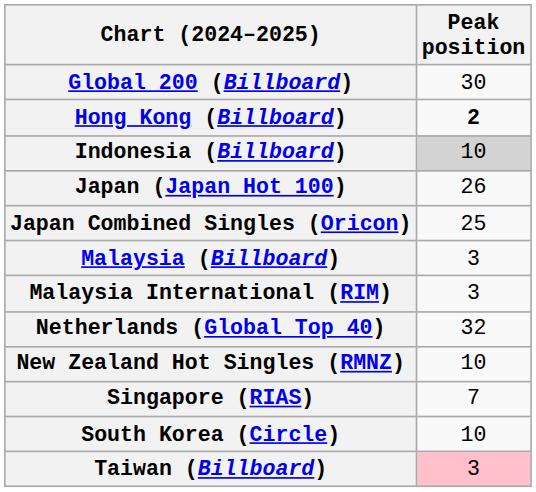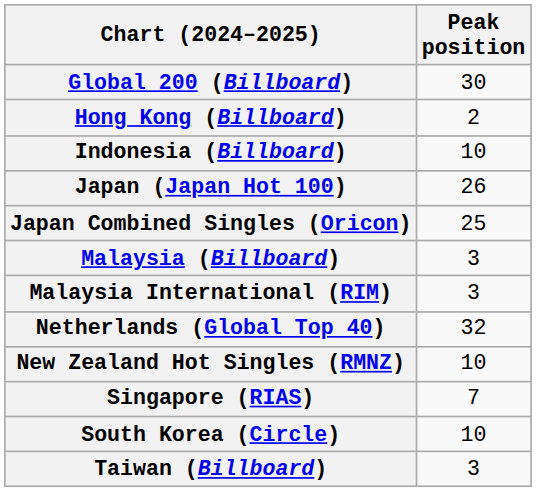Hong Kong (Billboard) | Peak position: bold -> normal
Indonesia (Billboard) | Peak position: lightgrey background -> no background
Taiwan (Billboard) | Peak position: pink background -> no background
